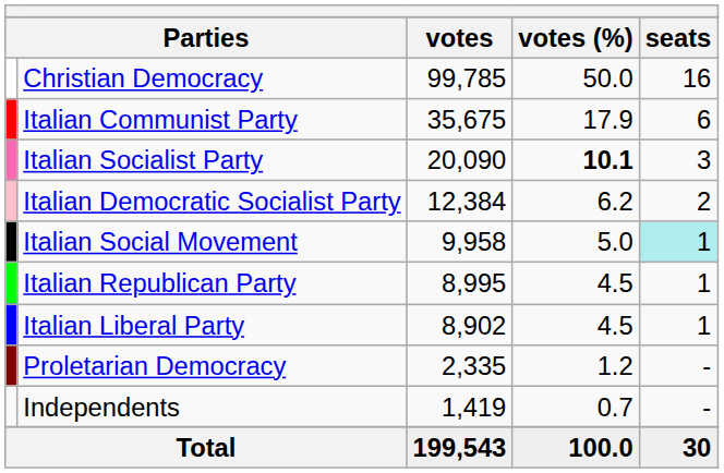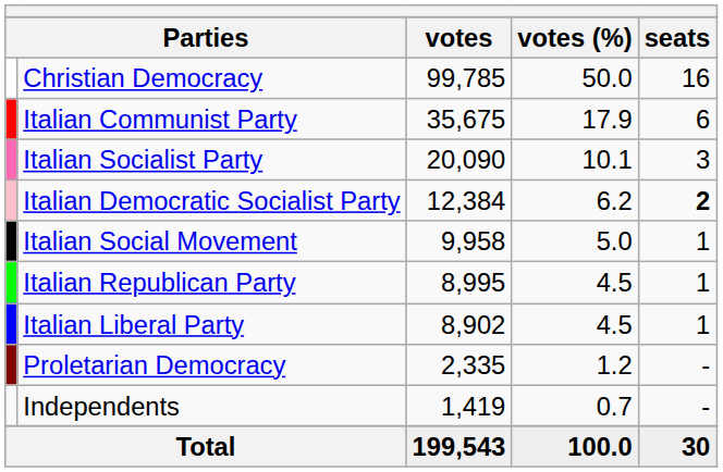Italian Socialist Party | votes (%): bold -> normal
Italian Democratic Socialist Party | seats: normal -> bold
Italian Social Movement | seats: paleturquoise background -> no background
